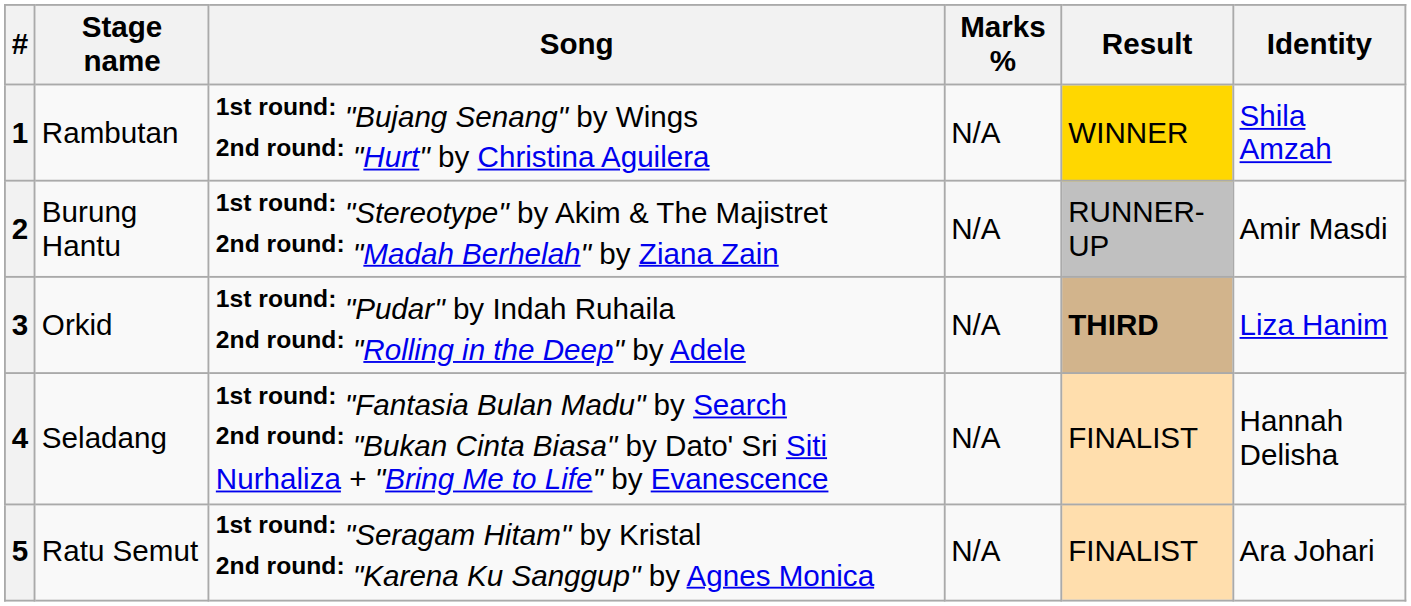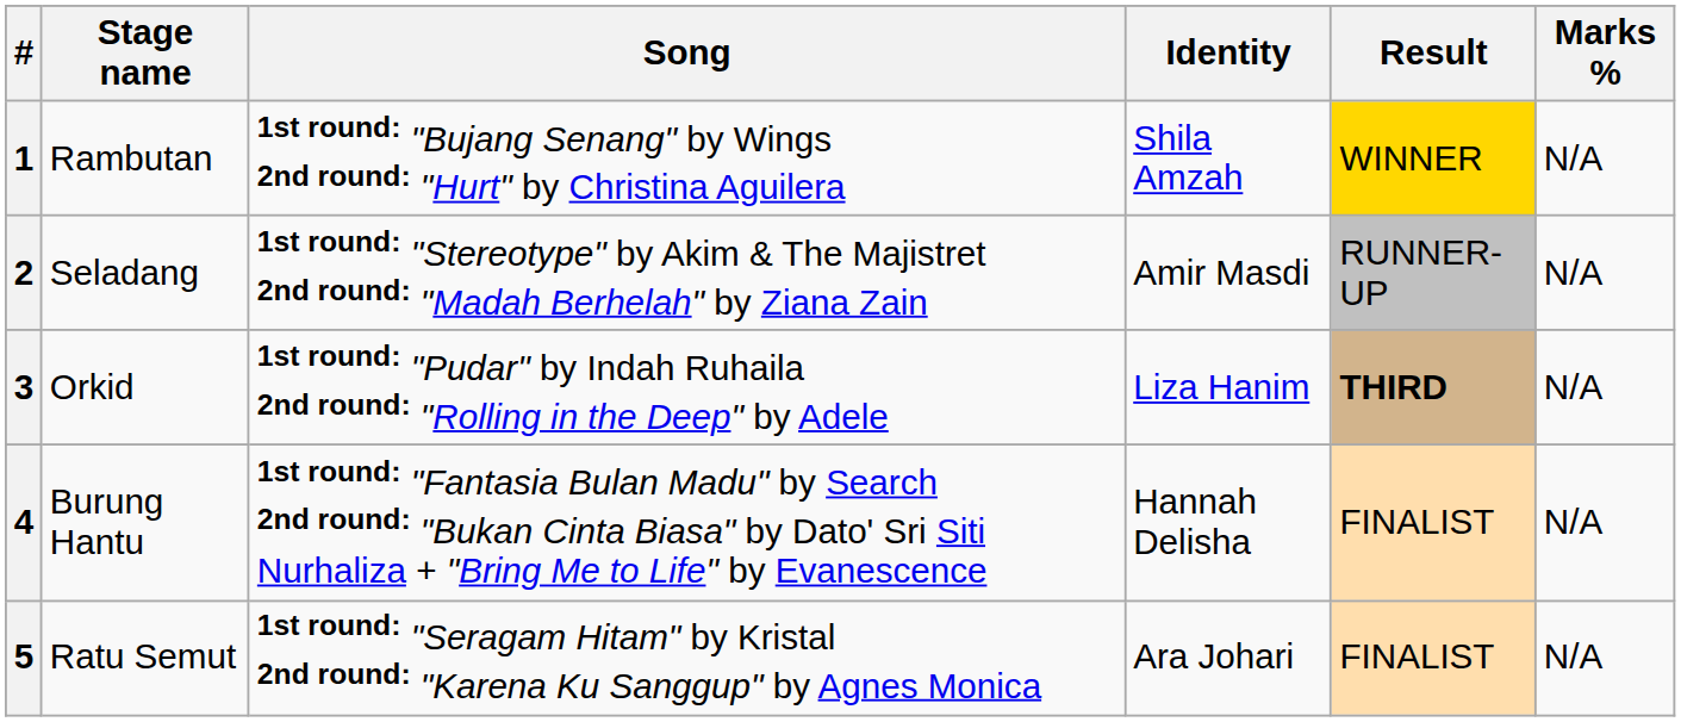columns swapped: Identity <-> Marks %
2 | Stage name: Burung Hantu -> Seladang
4 | Stage name: Seladang -> Burung Hantu
